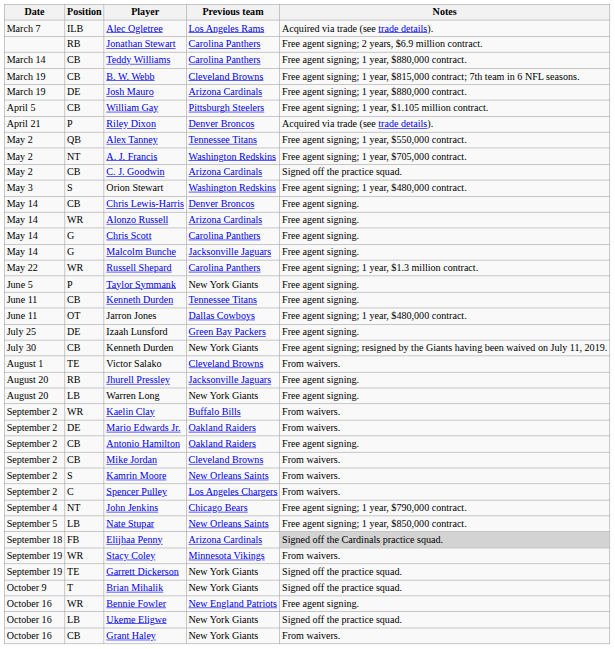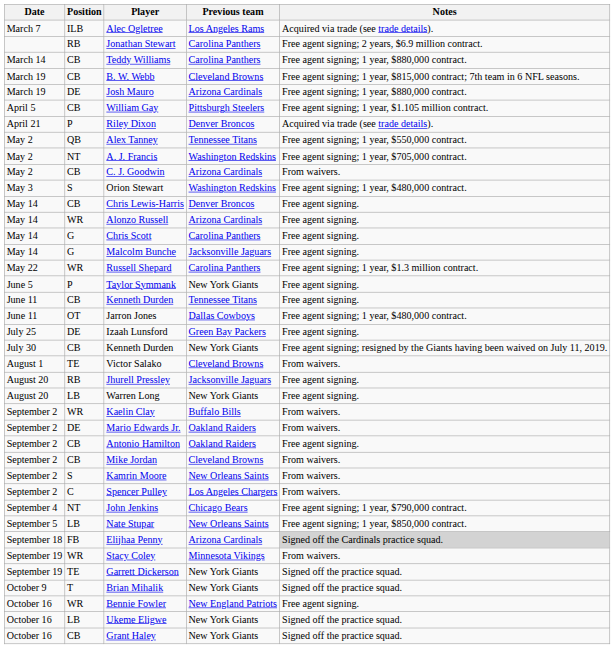C. J. Goodwin | Notes: Signed off the practice squad. -> From waivers.
Grant Haley | Notes: From waivers. -> Signed off the practice squad.
